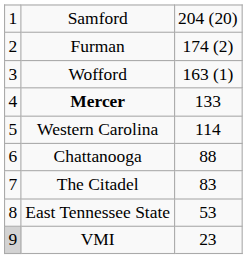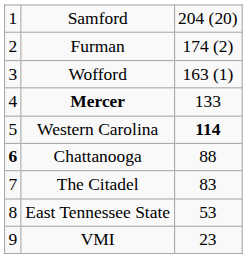Western Carolina | column 3: normal -> bold
Chattanooga | column 1: normal -> bold
VMI | column 1: lightgrey background -> no background
